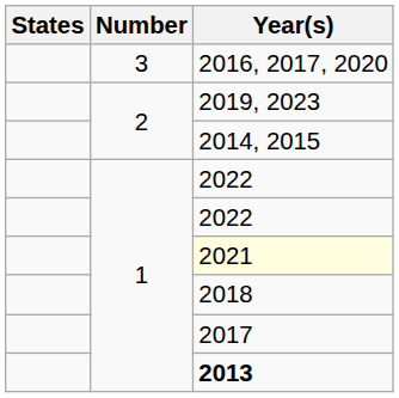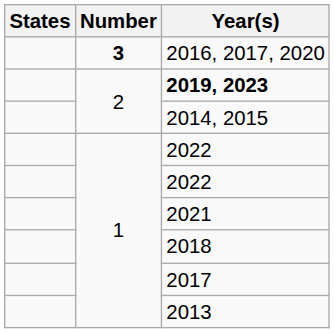2016, 2017, 2020 | Number: normal -> bold
2019, 2023 | Year(s): normal -> bold
2021 | Year(s): lightyellow background -> no background
2013 | Year(s): bold -> normal
